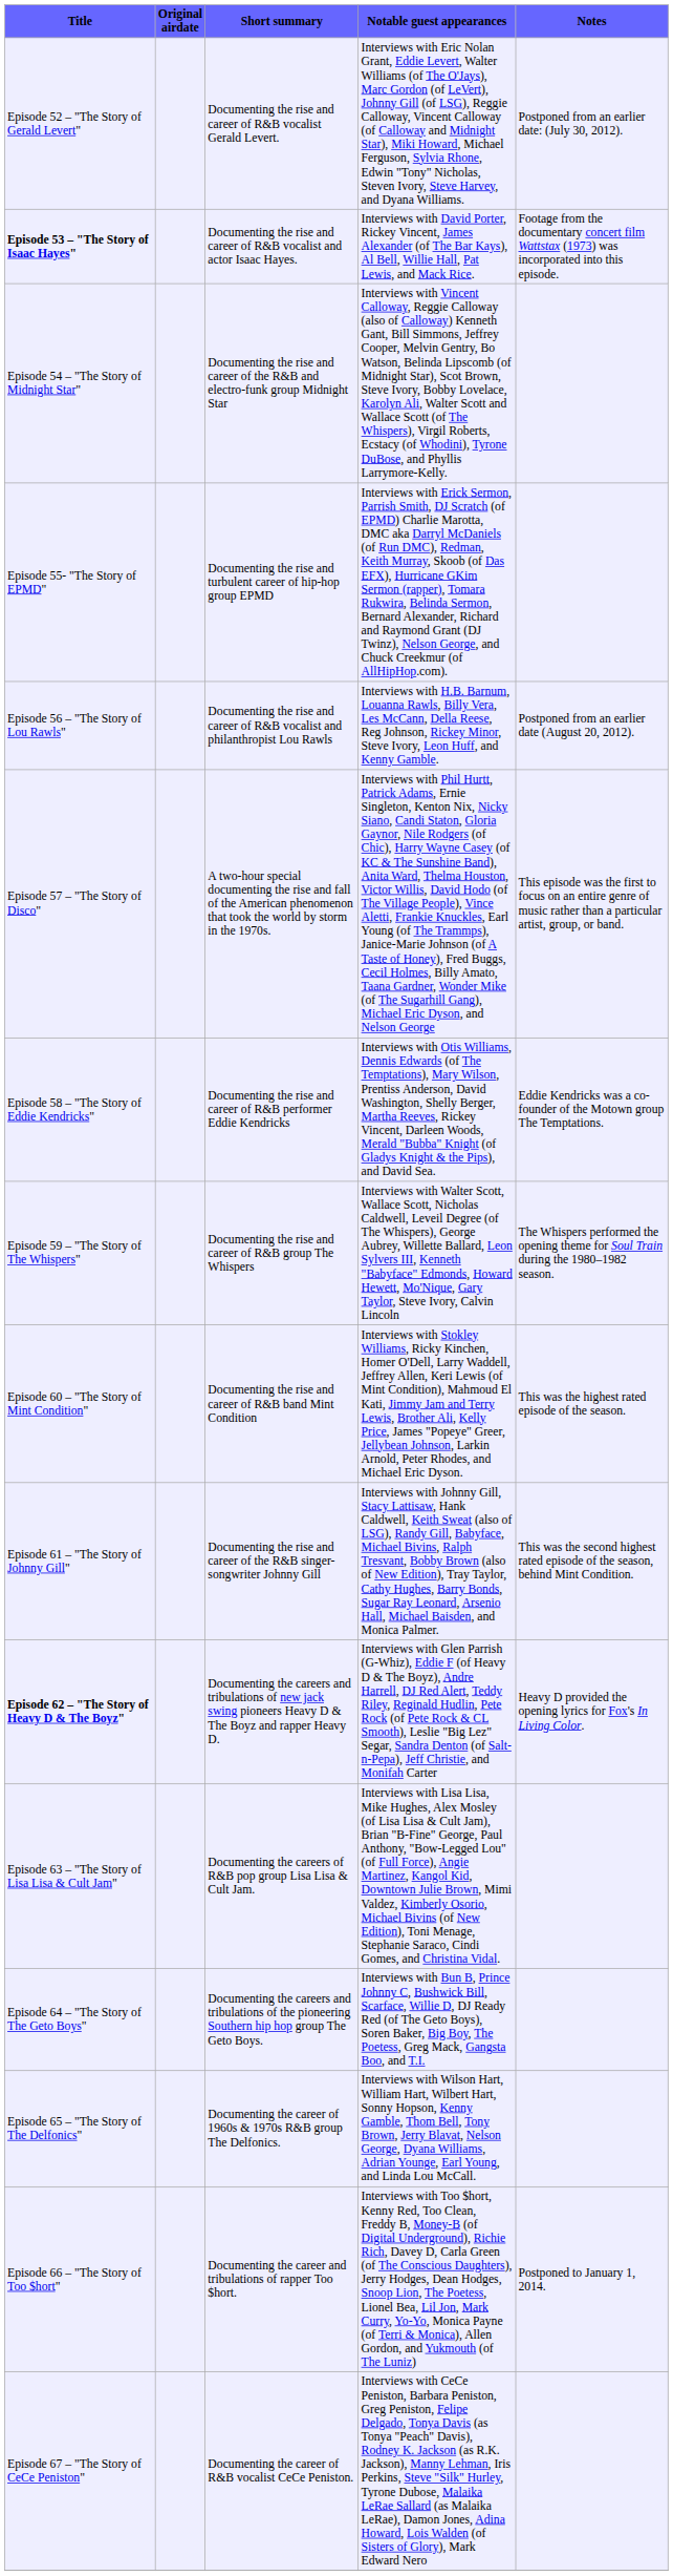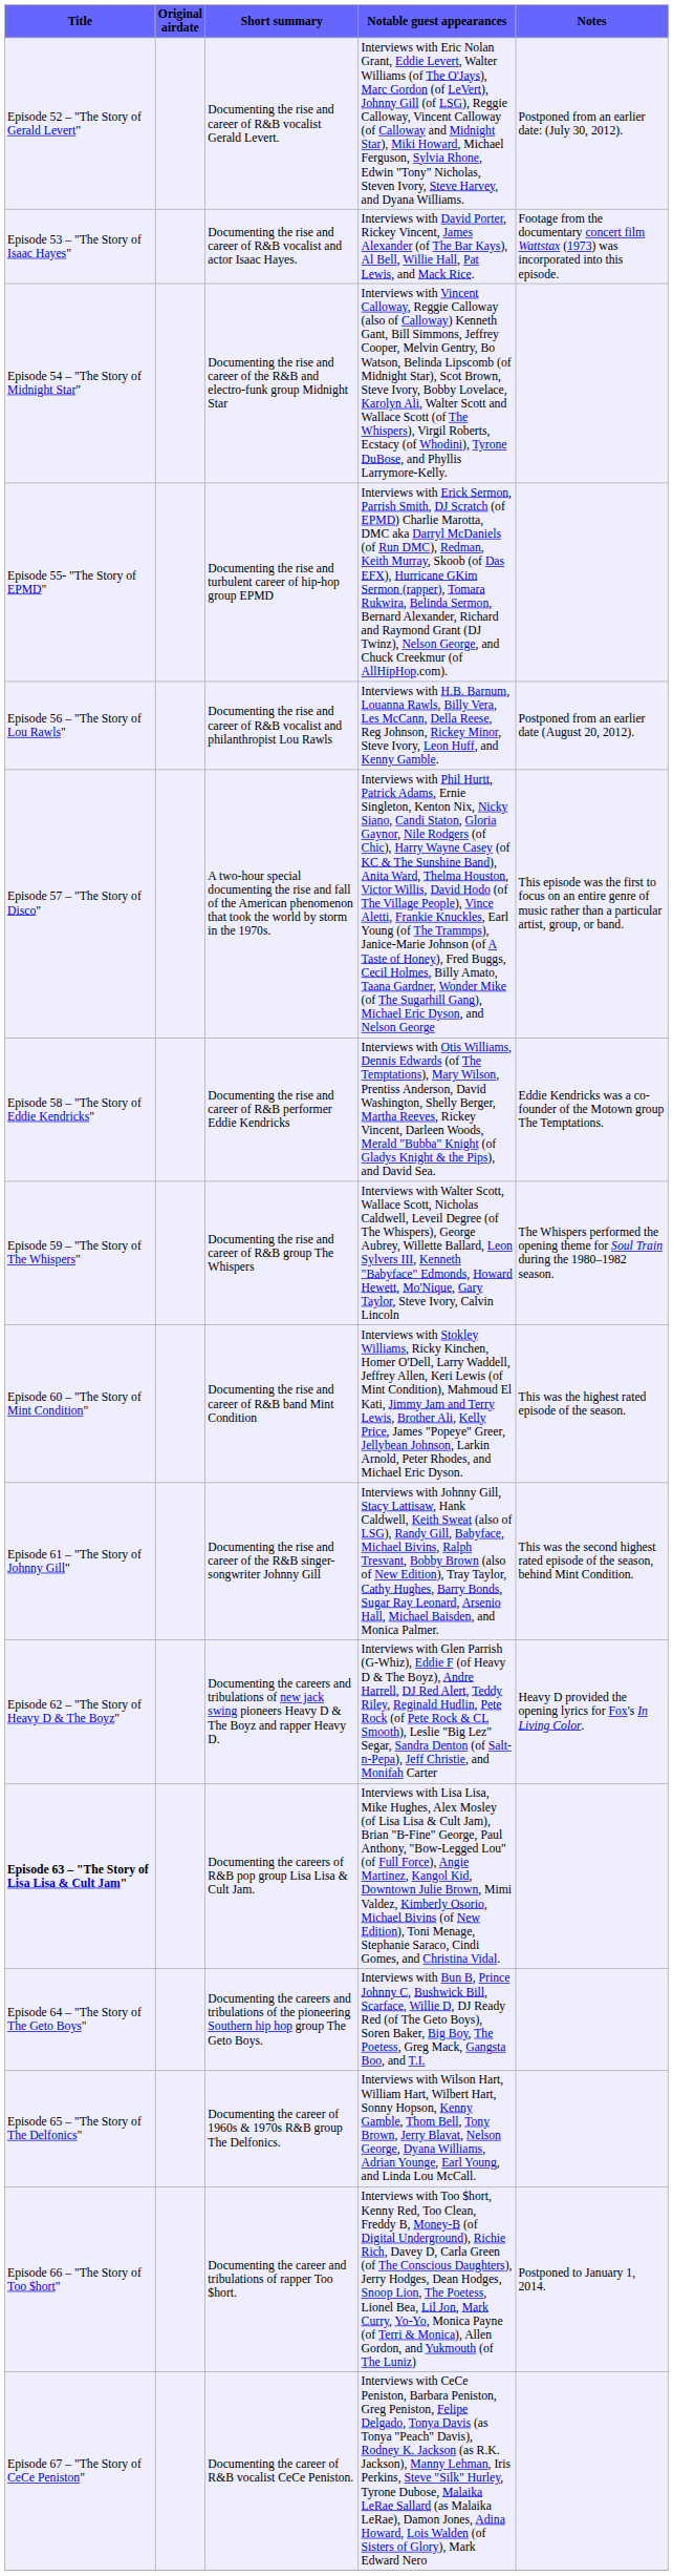Episode 53 – "The Story of Isaac Hayes" | Title: bold -> normal
Episode 62 – "The Story of Heavy D & The Boyz" | Title: bold -> normal
Episode 63 – "The Story of Lisa Lisa & Cult Jam" | Title: normal -> bold
